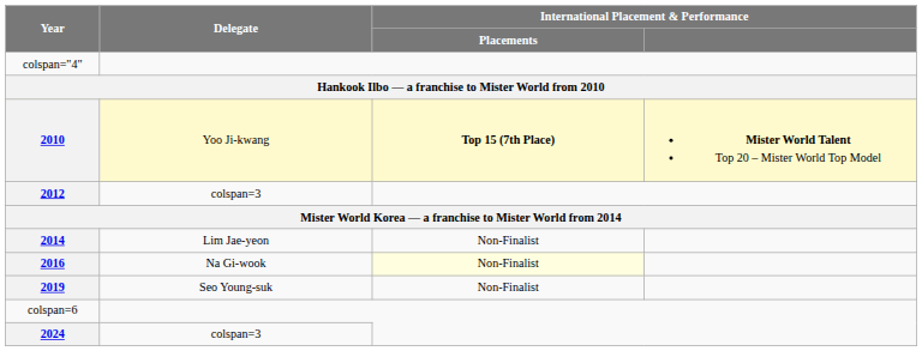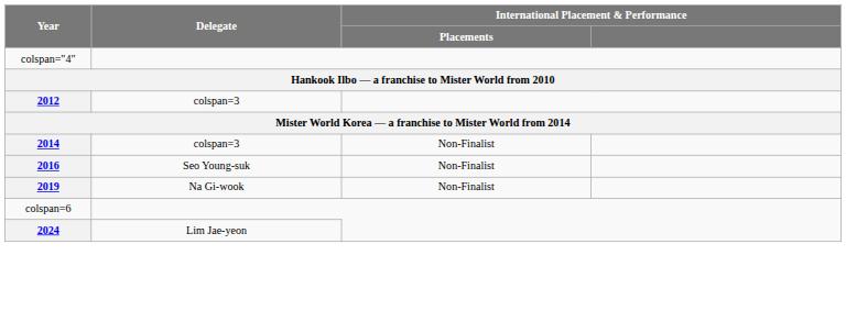- row: 2010 | Yoo Ji-kwang | Top 15 (7th Place) | Mister World Talent Top 20 – Mister World Top Model
2014 | Delegate: Lim Jae-yeon -> colspan=3
2016 | Delegate: Na Gi-wook -> Seo Young-suk
2016 | International Placement & Performance / Placements: lightyellow background -> no background
2019 | Delegate: Seo Young-suk -> Na Gi-wook
2024 | Delegate: colspan=3 -> Lim Jae-yeon
